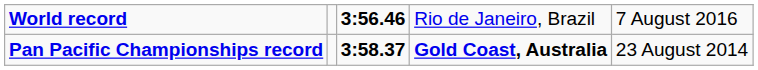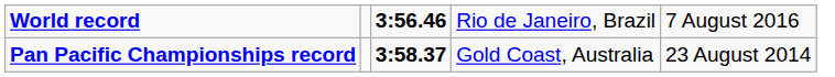Pan Pacific Championships record | column 4: bold -> normal
